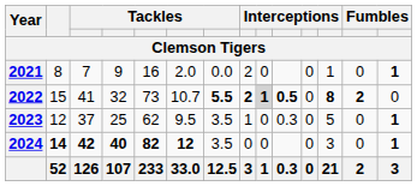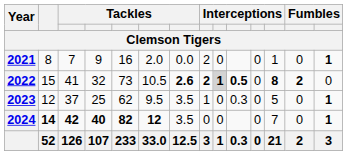2022 | column 6: 10.7 -> 10.5
2022 | column 7: 5.5 -> 2.6
2024 | column 12: 3 -> 7
